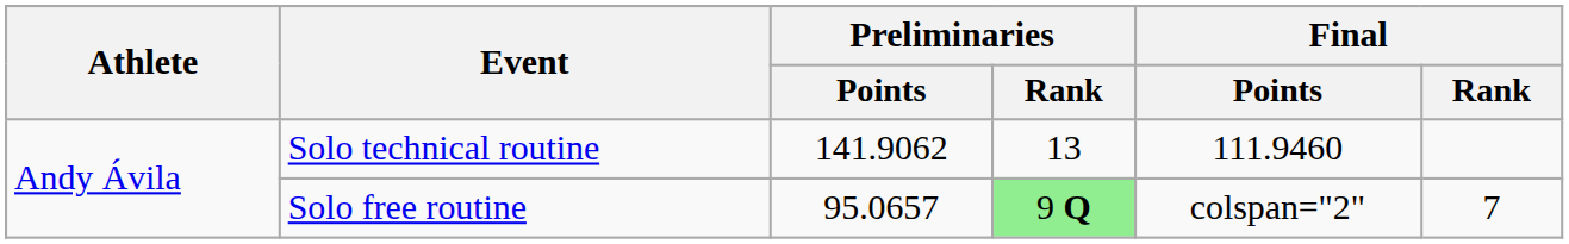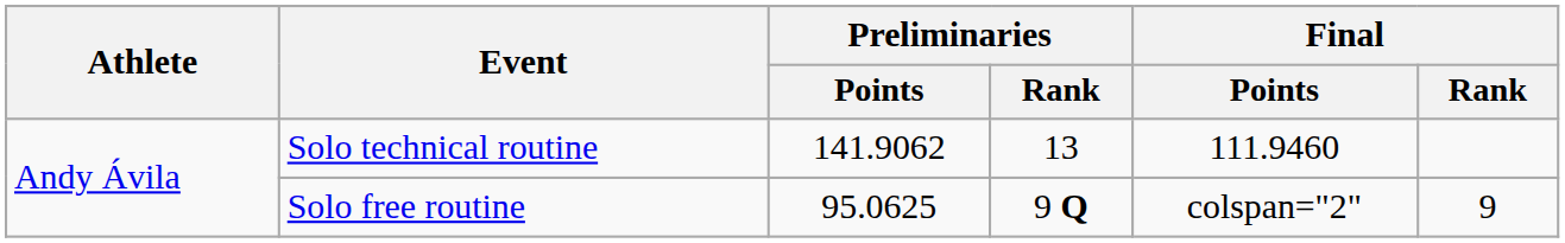Solo free routine | Preliminaries / Points: 95.0657 -> 95.0625
Solo free routine | Preliminaries / Rank: lightgreen background -> no background
Solo free routine | Final / Rank: 7 -> 9
